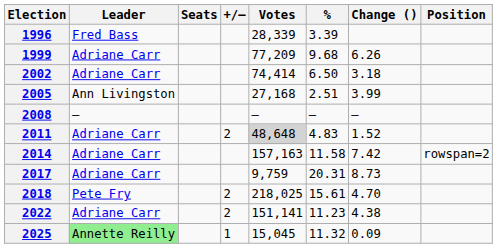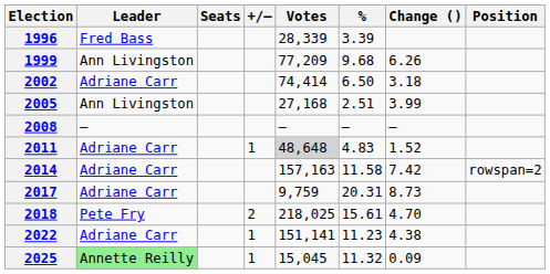1999 | Leader: Adriane Carr -> Ann Livingston
2011 | +/–: 2 -> 1
2022 | +/–: 2 -> 1
